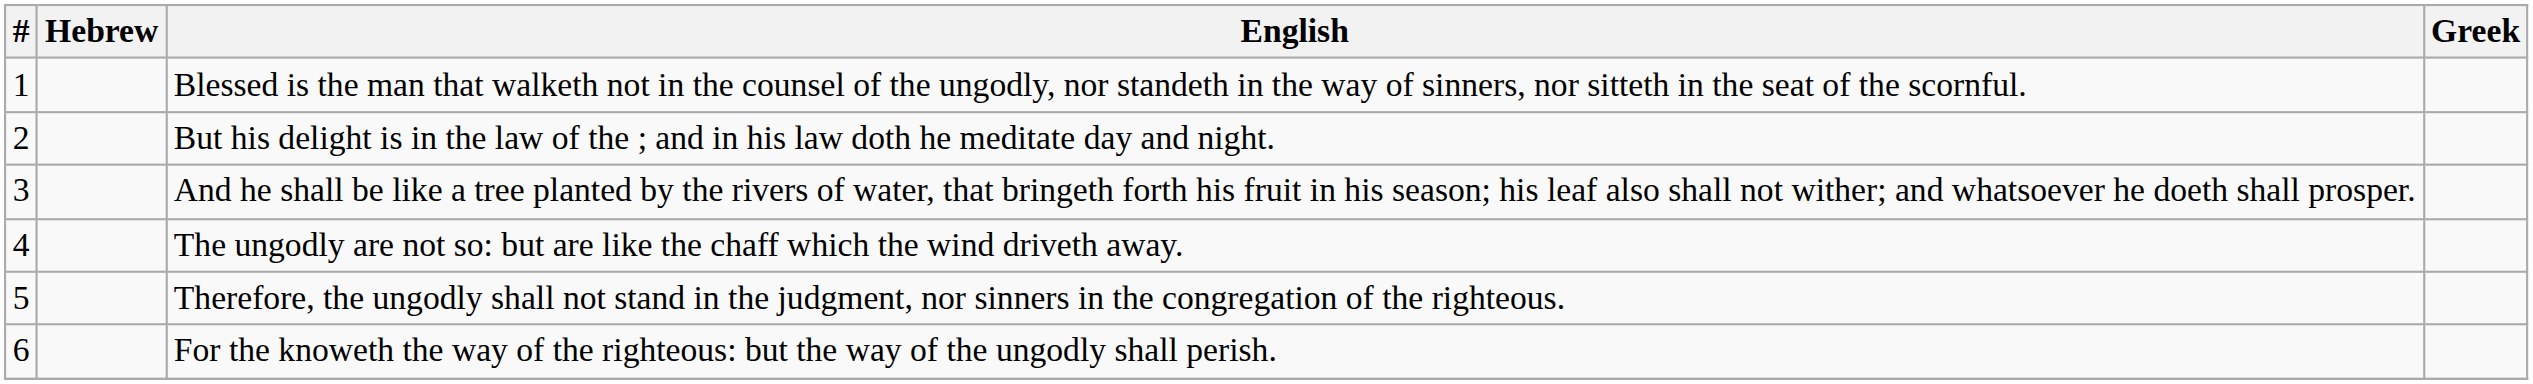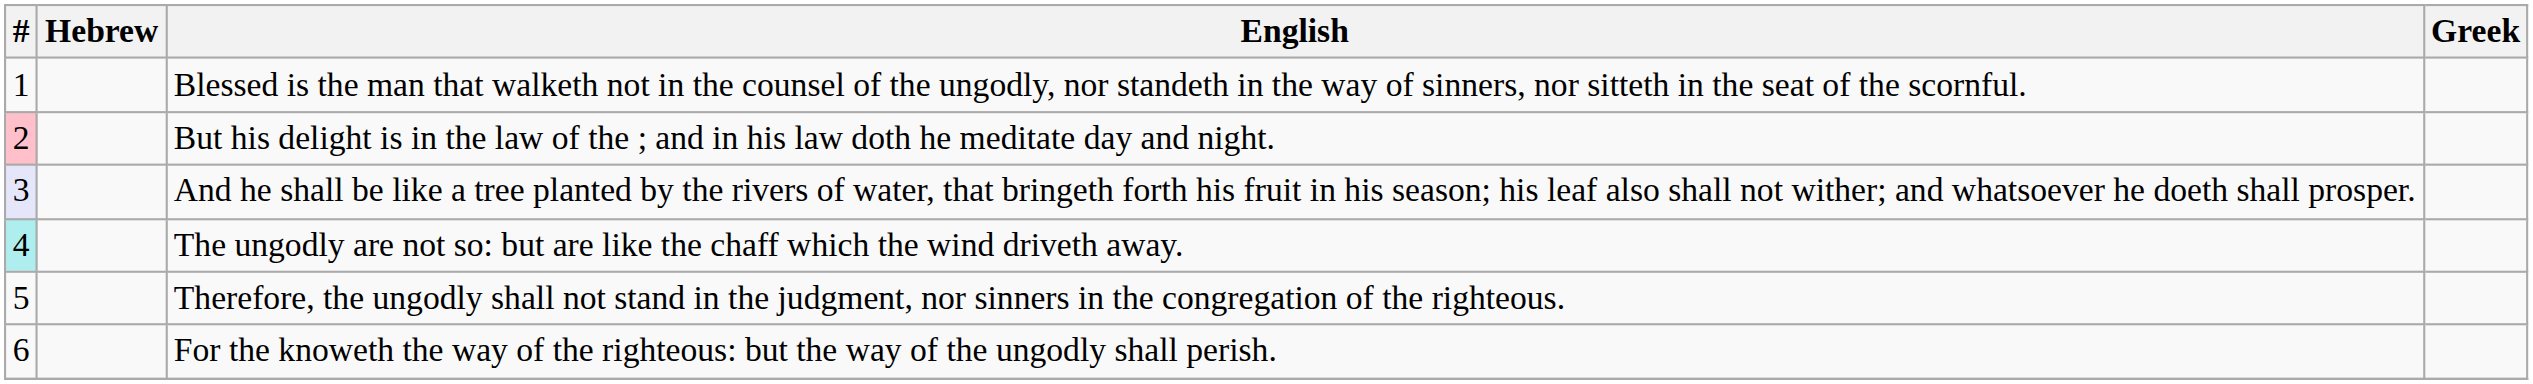row 3 | #: no background -> pink background
row 4 | #: no background -> lavender background
row 5 | #: no background -> paleturquoise background
